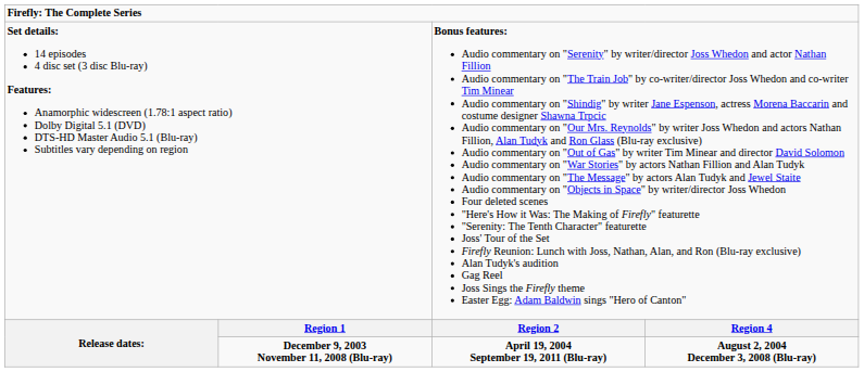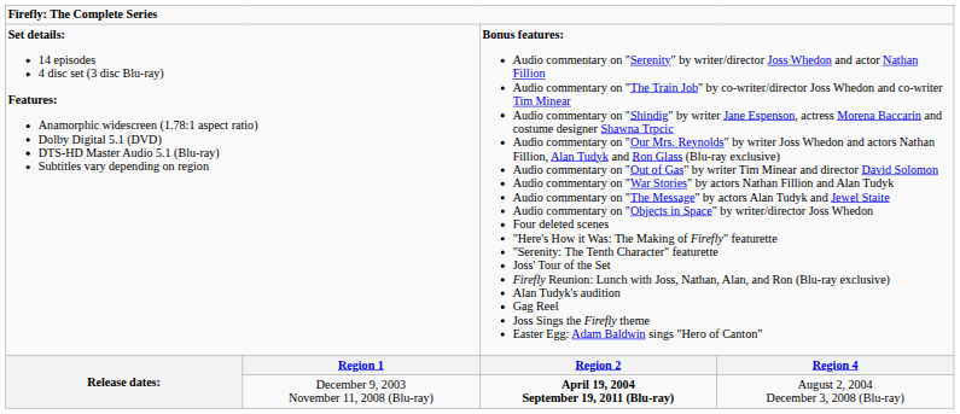row 4 | column 2: bold -> normal
row 4 | column 4: bold -> normal
